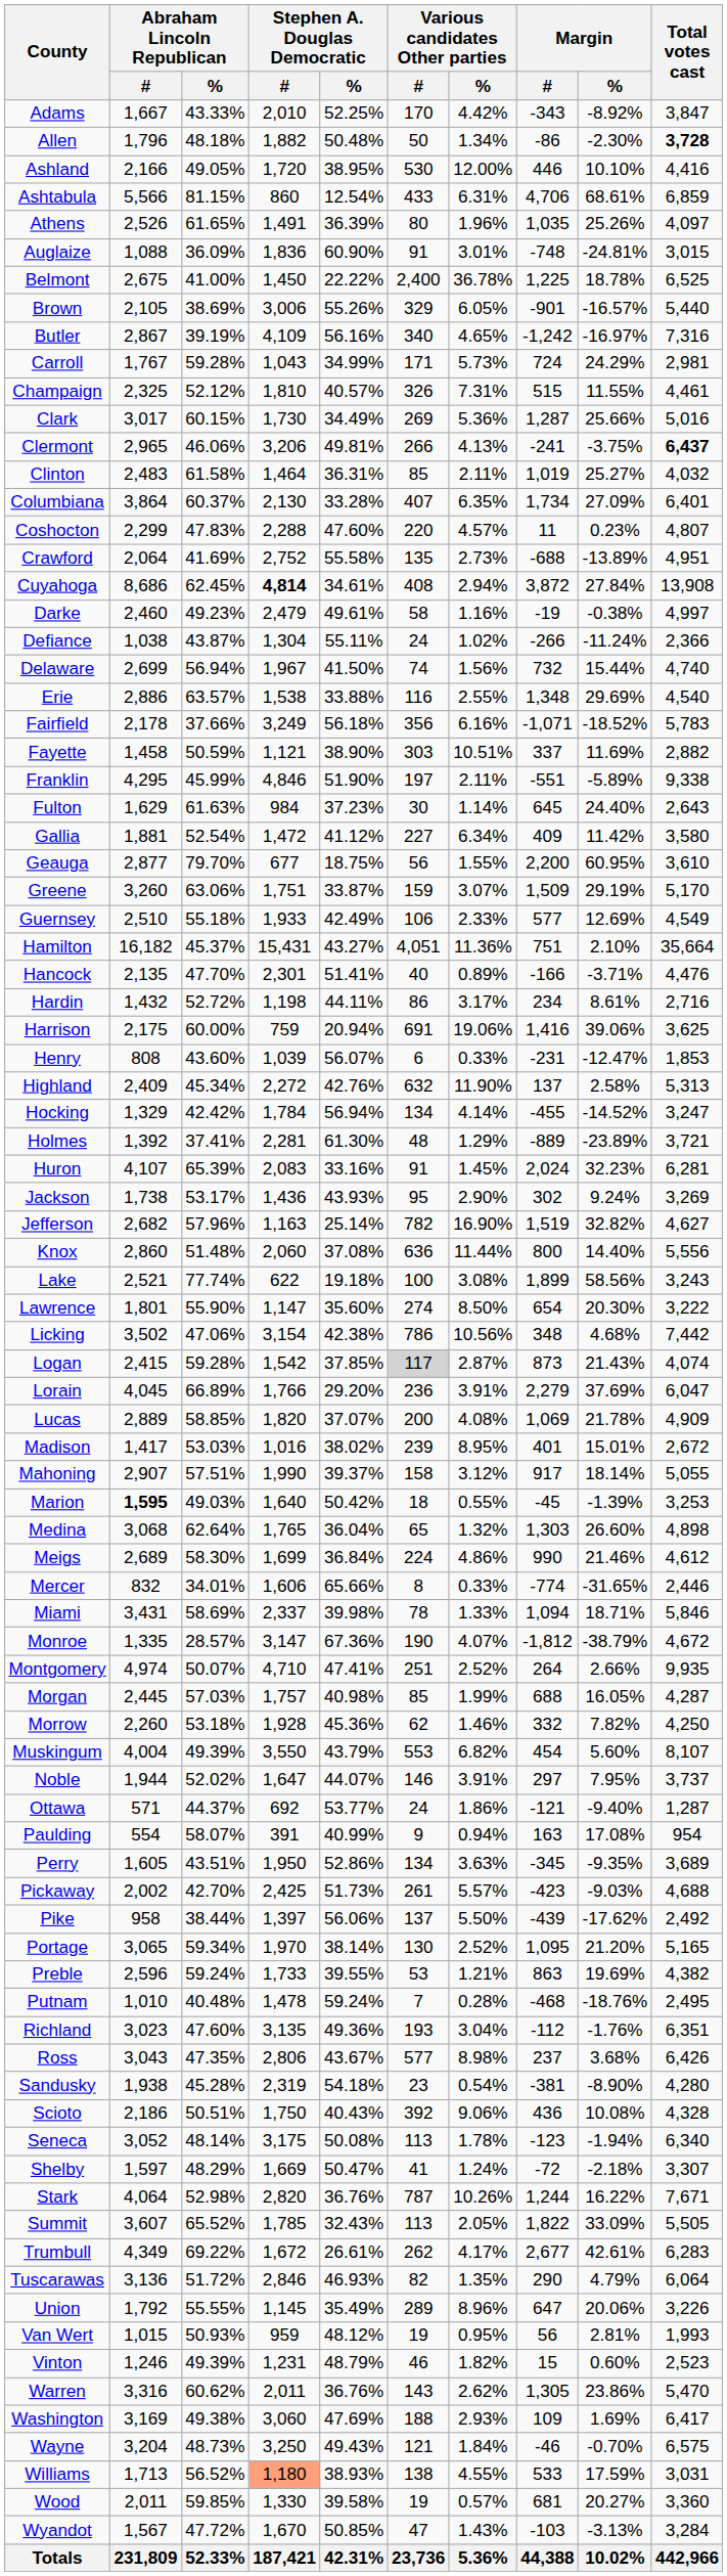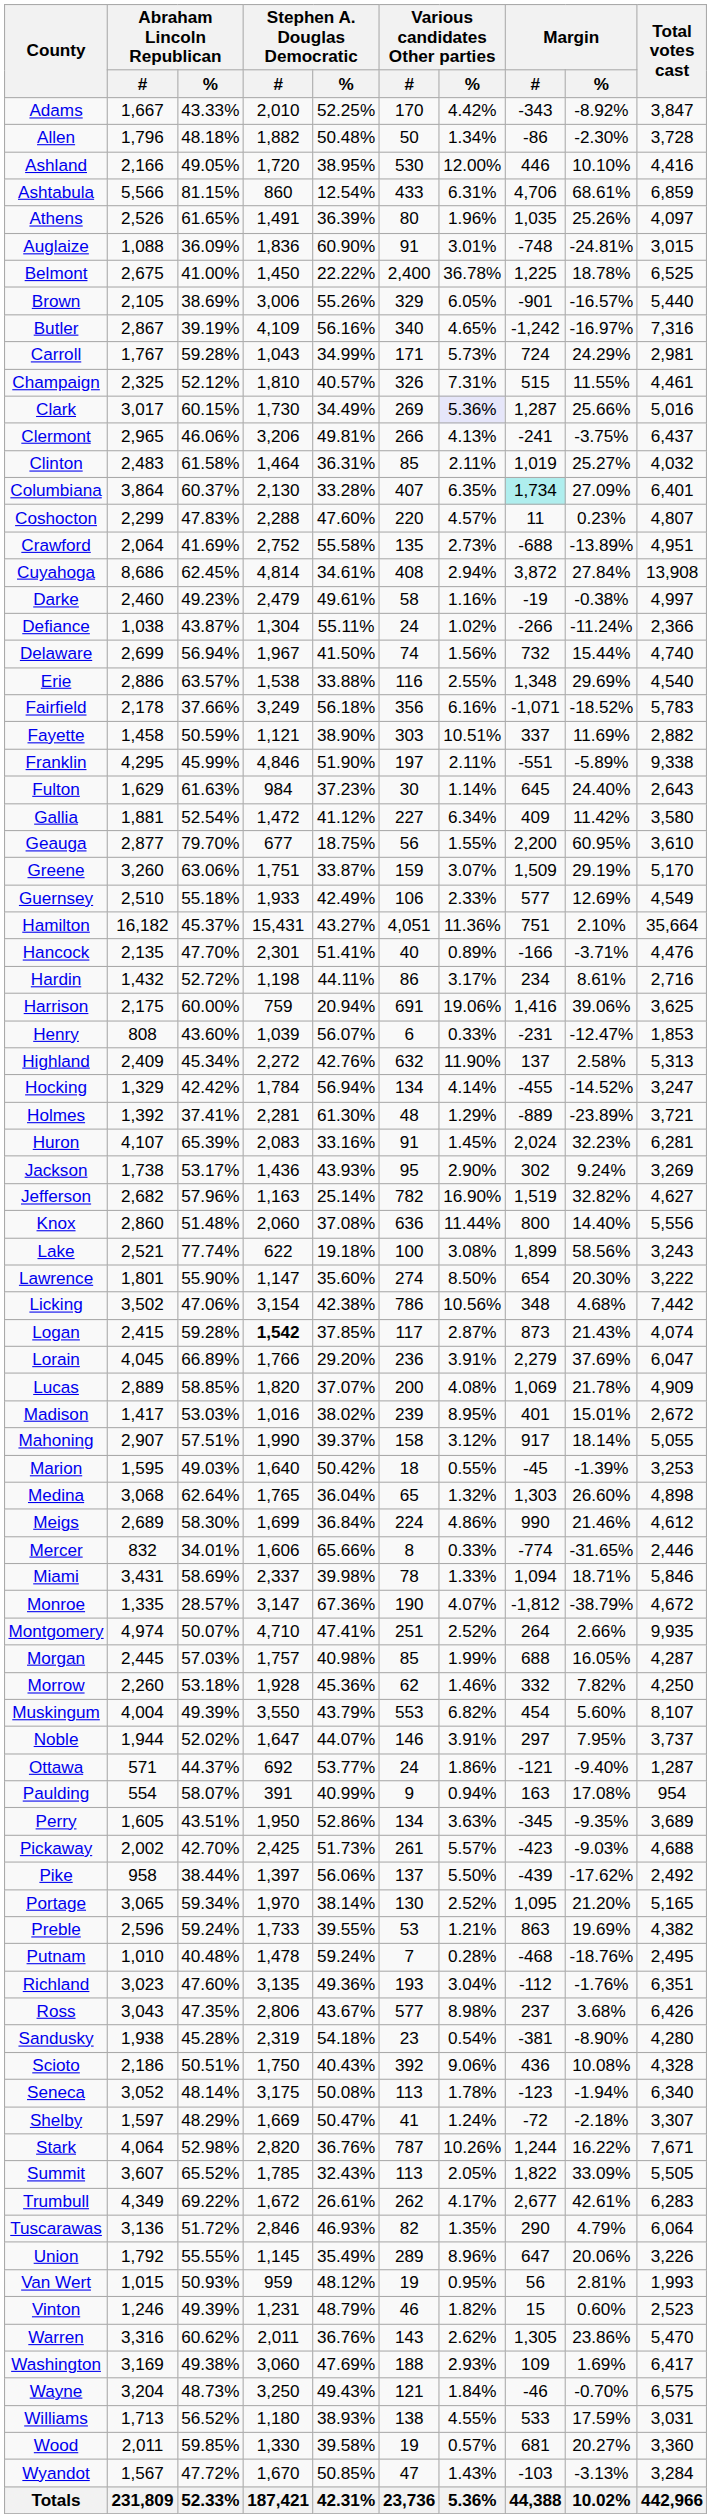Allen | Total votes cast: bold -> normal
Clark | Various candidates Other parties / %: no background -> lavender background
Clermont | Total votes cast: bold -> normal
Columbiana | Margin / #: no background -> paleturquoise background
Cuyahoga | Stephen A. Douglas Democratic / #: bold -> normal
Logan | Stephen A. Douglas Democratic / #: normal -> bold
Logan | Various candidates Other parties / #: lightgrey background -> no background
Marion | Abraham Lincoln Republican / #: bold -> normal
Williams | Stephen A. Douglas Democratic / #: lightsalmon background -> no background
